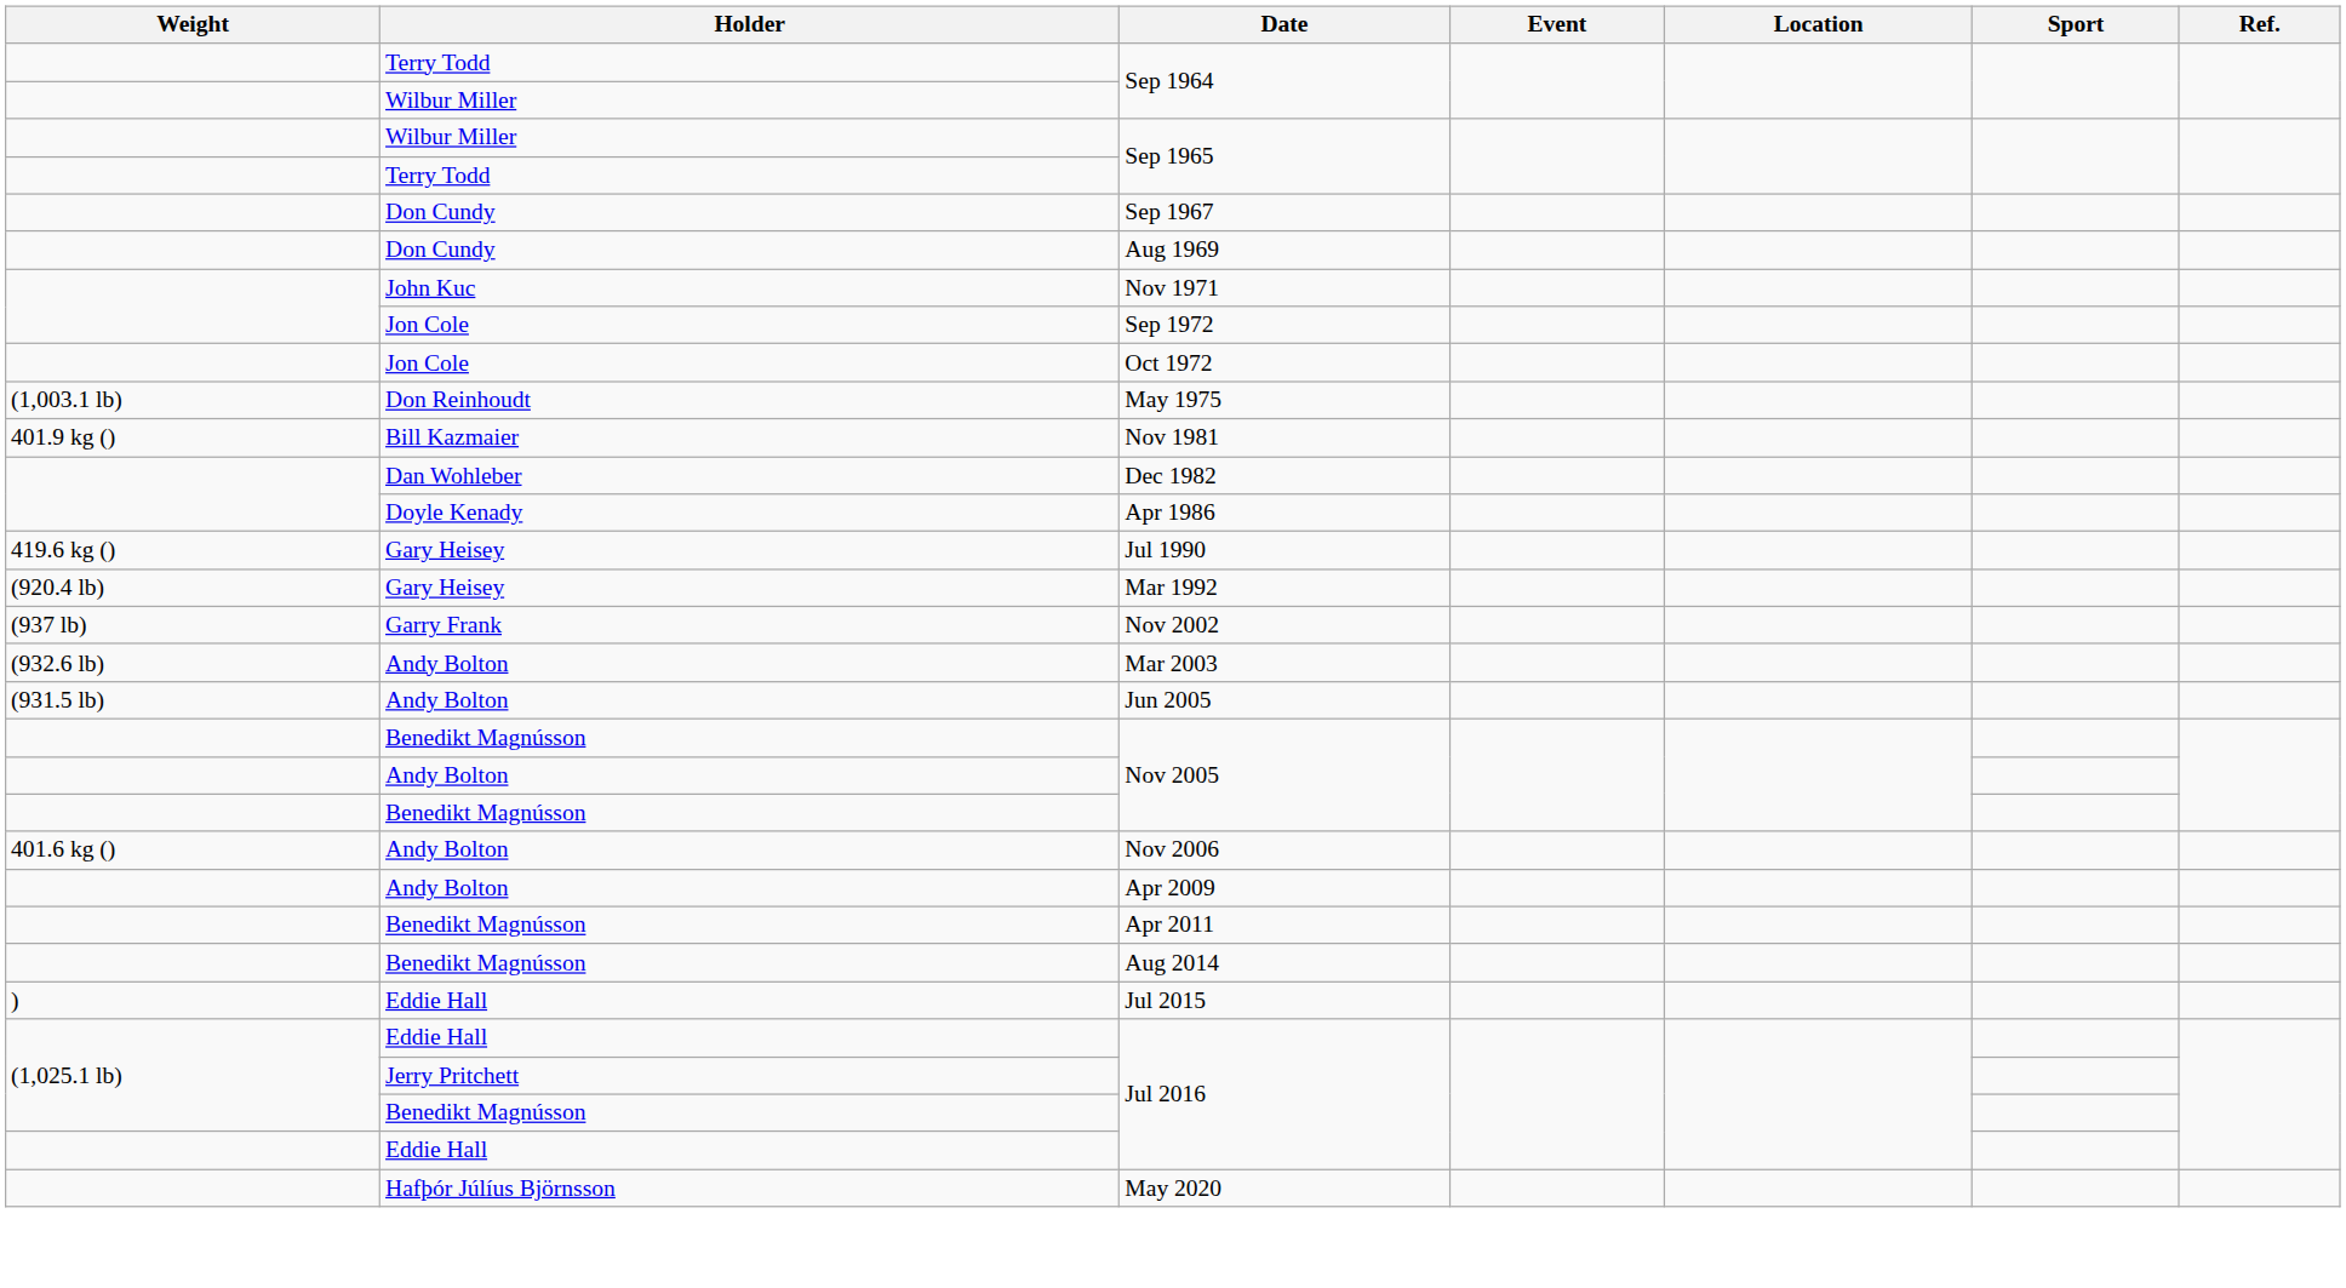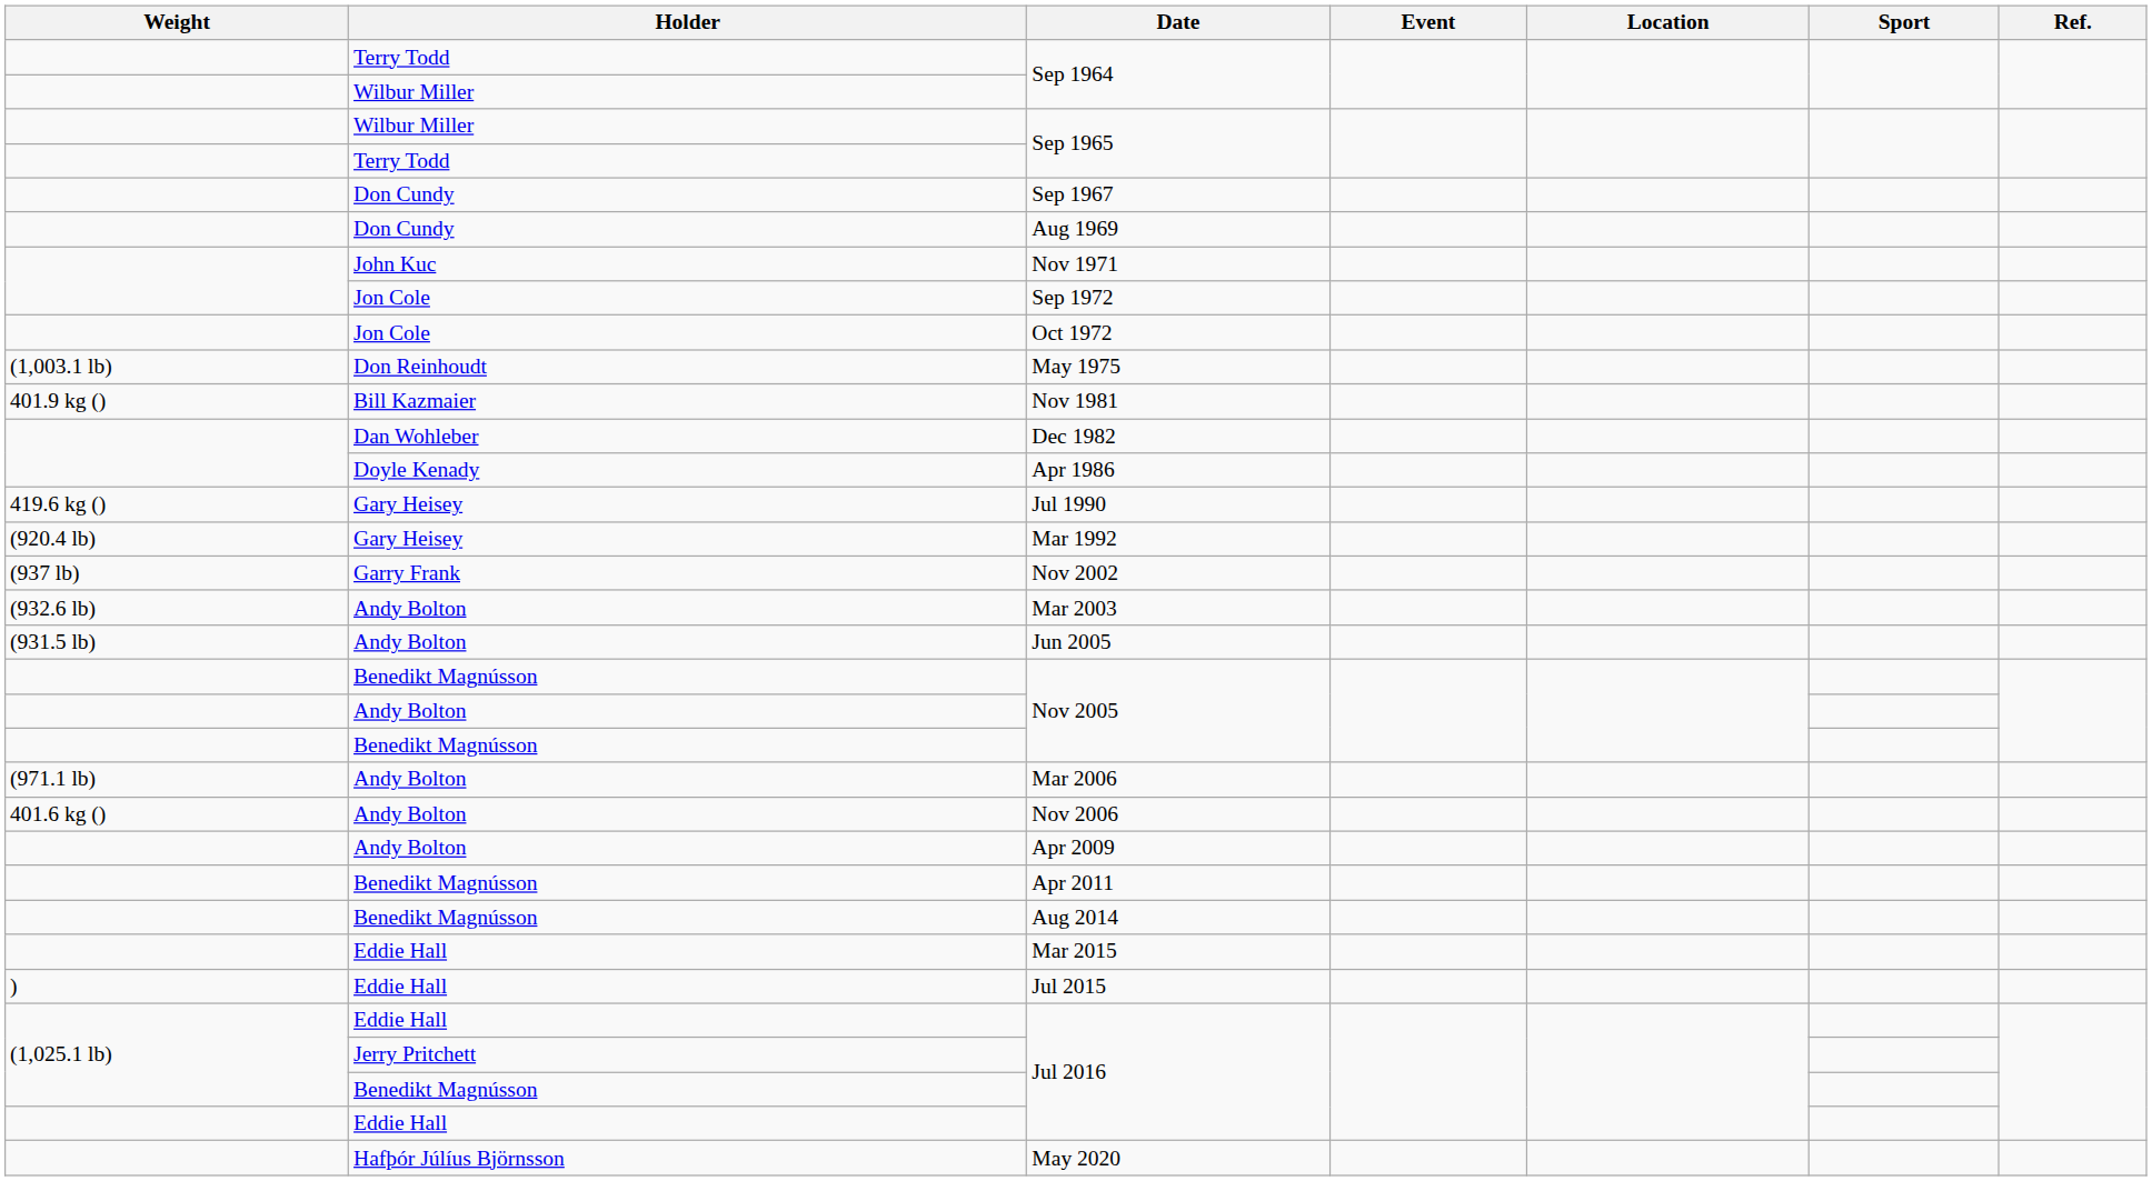+ row: (971.1 lb) | Andy Bolton | Mar 2006
+ row: Eddie Hall | Mar 2015
